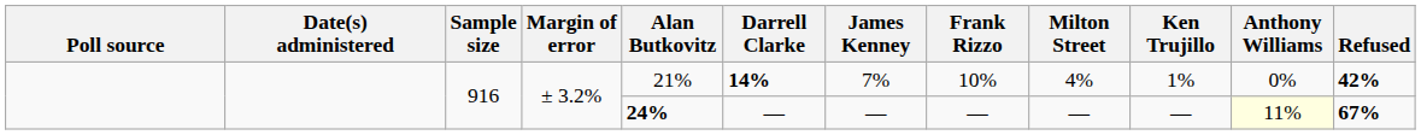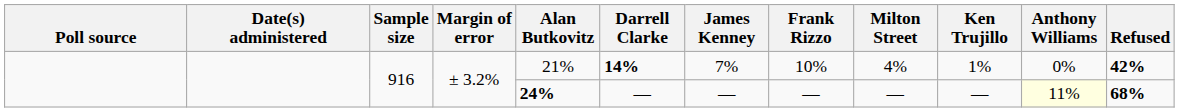row 3 | Refused: 67% -> 68%
